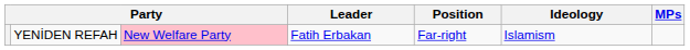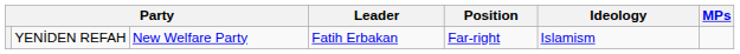YENİDEN REFAH | column 3: pink background -> no background
